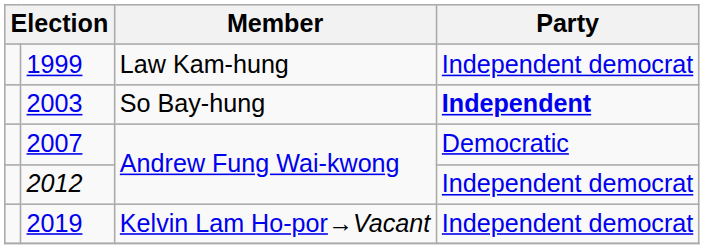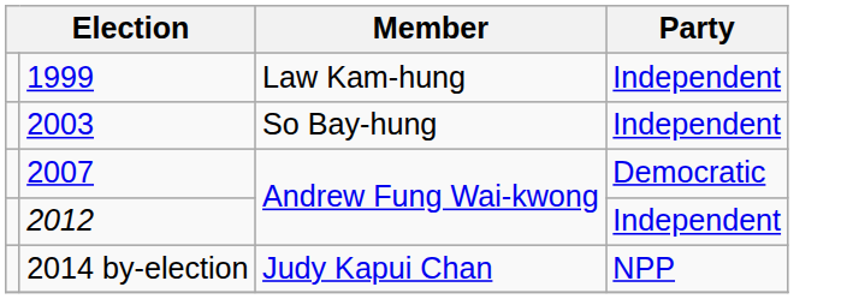1999 | Party: Independent democrat -> Independent
2003 | Party: bold -> normal
2012 | Party: Independent democrat -> Independent
+ row: 2014 by-election | Judy Kapui Chan | NPP
- row: 2019 | Kelvin Lam Ho-por→Vacant | Independent democrat
